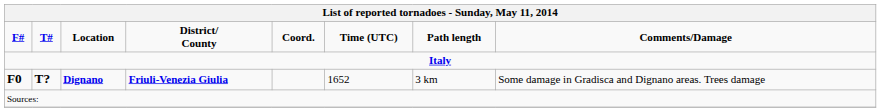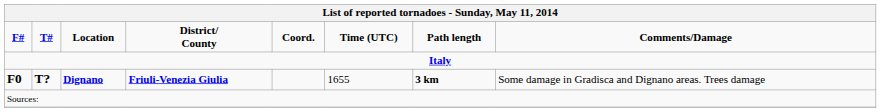F0 | Time (UTC): 1652 -> 1655
F0 | Path length: normal -> bold
